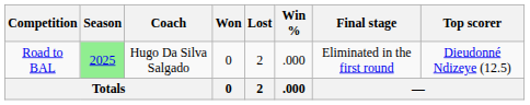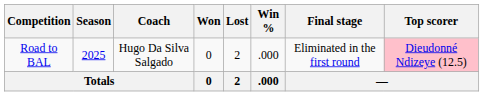Road to BAL | Season: lightgreen background -> no background
Road to BAL | Top scorer: no background -> pink background
